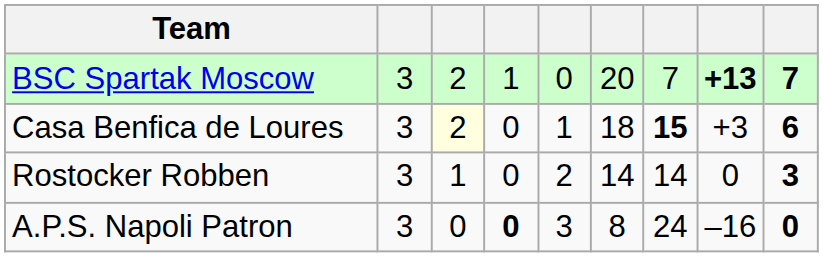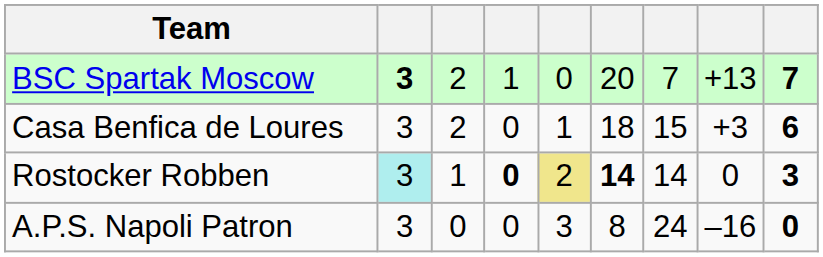BSC Spartak Moscow | column 2: normal -> bold
BSC Spartak Moscow | column 8: bold -> normal
Casa Benfica de Loures | column 3: lightyellow background -> no background
Casa Benfica de Loures | column 7: bold -> normal
Rostocker Robben | column 2: no background -> paleturquoise background
Rostocker Robben | column 4: normal -> bold
Rostocker Robben | column 5: no background -> khaki background
Rostocker Robben | column 6: normal -> bold
A.P.S. Napoli Patron | column 4: bold -> normal
